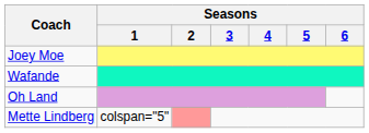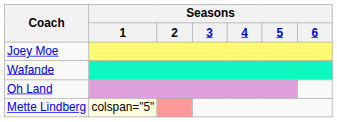Mette Lindberg | Seasons / 1: no background -> lightyellow background
